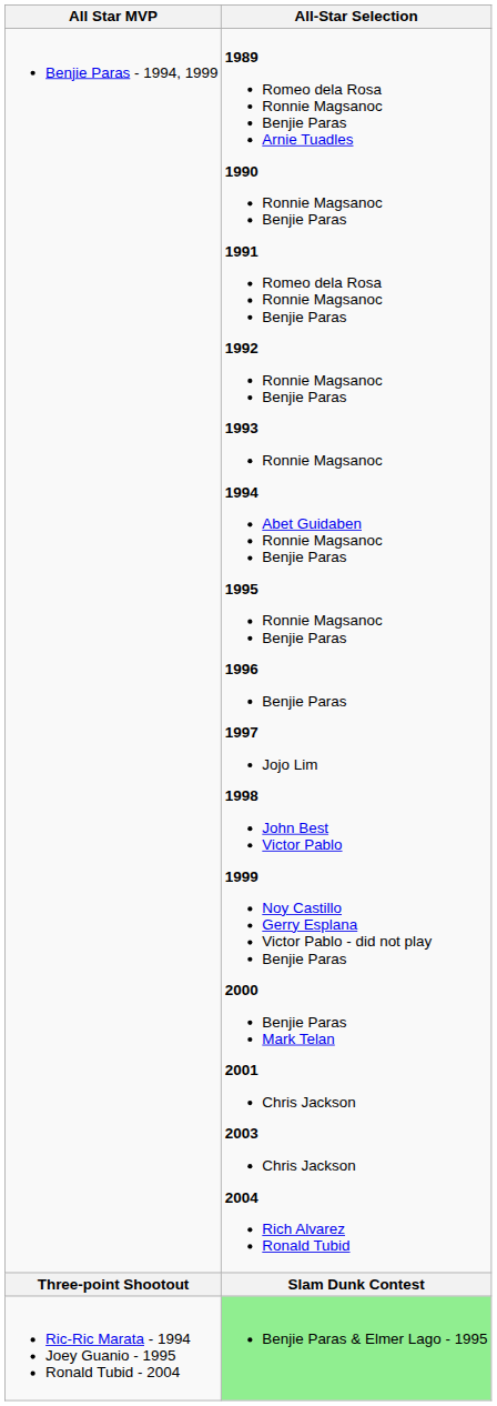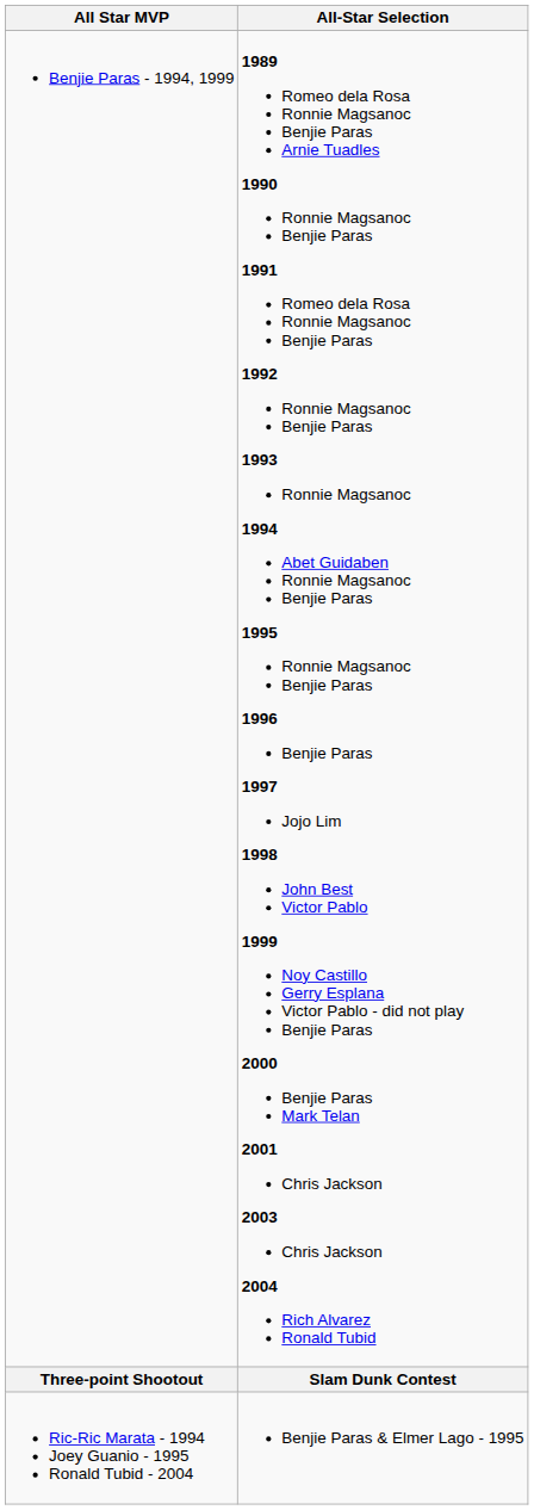Ric-Ric Marata - 1994 Joey Guanio - 1995 Ronald Tubid - 2004 | All-Star Selection: lightgreen background -> no background
